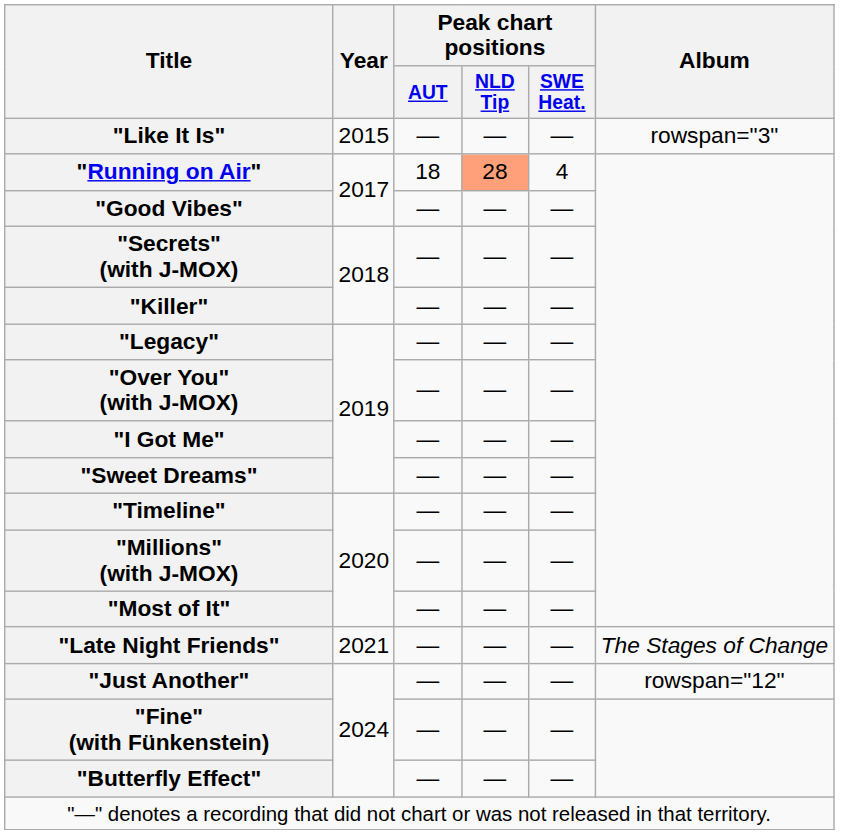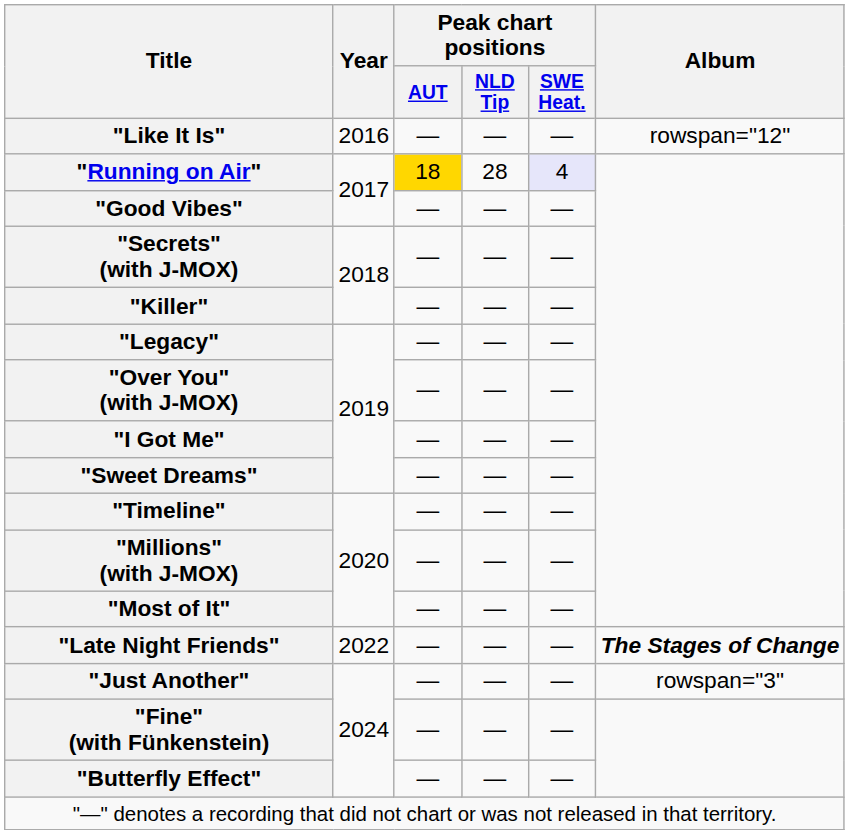"Like It Is" | Year: 2015 -> 2016
"Like It Is" | Album: rowspan="3" -> rowspan="12"
"Running on Air" | Peak chart positions / AUT: no background -> gold background
"Running on Air" | Peak chart positions / NLD Tip: lightsalmon background -> no background
"Running on Air" | Peak chart positions / SWE Heat.: no background -> lavender background
"Late Night Friends" | Year: 2021 -> 2022
"Late Night Friends" | Album: normal -> bold
"Just Another" | Album: rowspan="12" -> rowspan="3"
